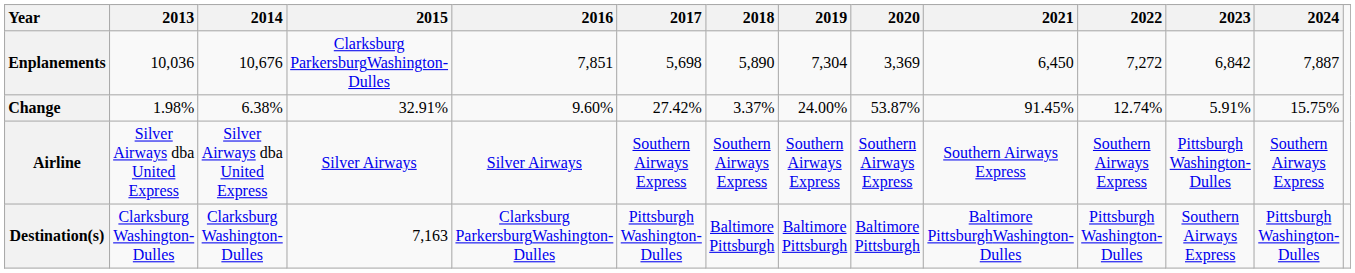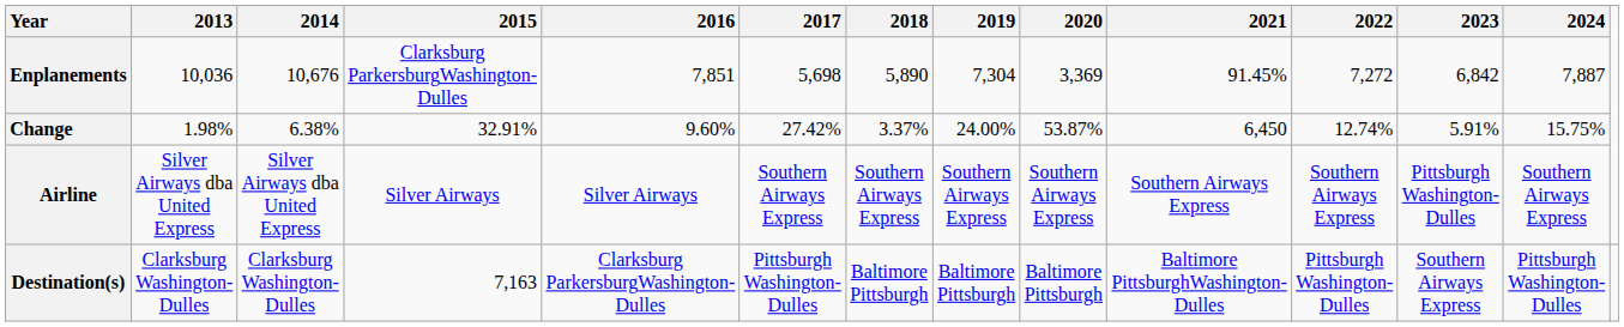Enplanements | 2021: 6,450 -> 91.45%
Change | 2021: 91.45% -> 6,450
